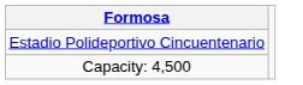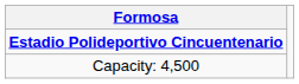Estadio Polideportivo Cincuentenario | Formosa: normal -> bold
